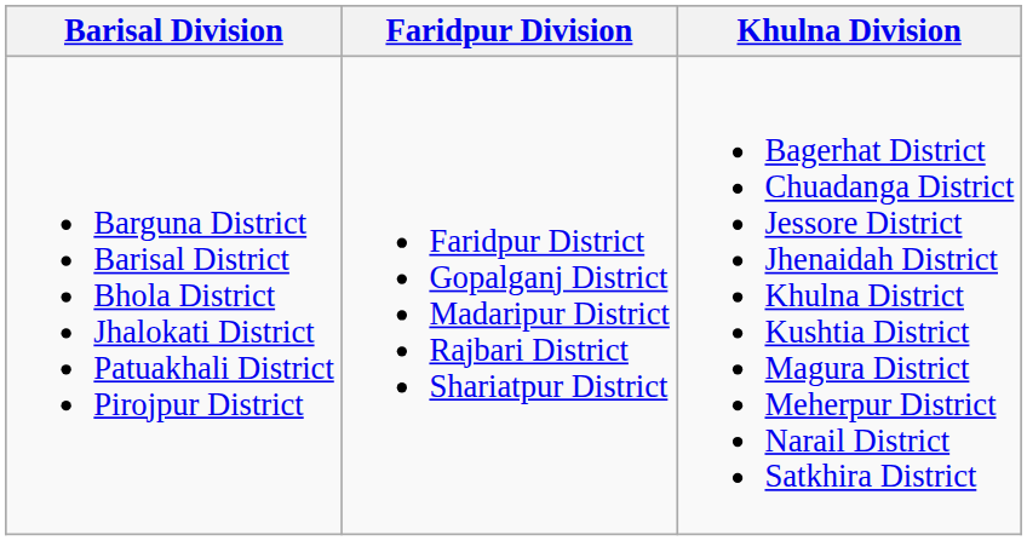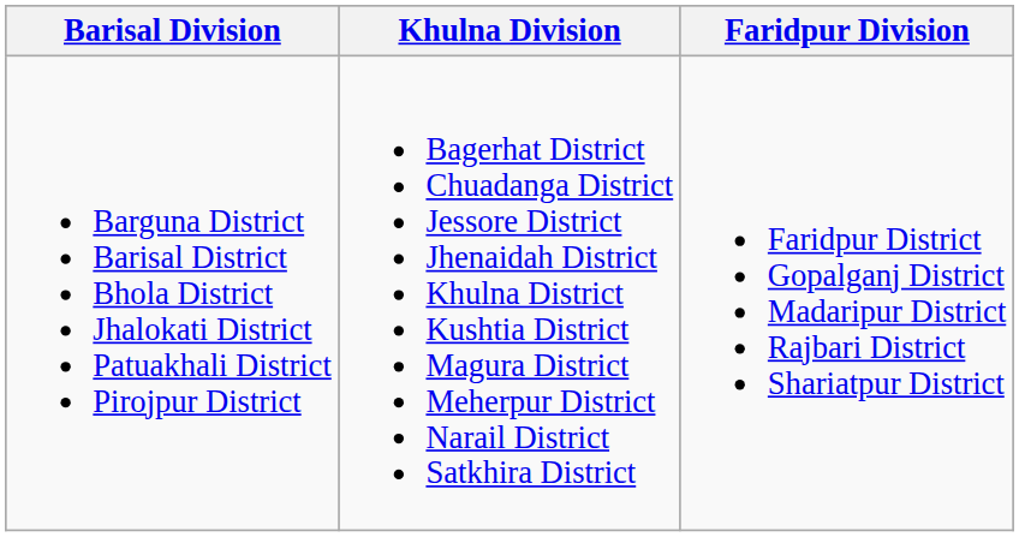columns swapped: Khulna Division <-> Faridpur Division
